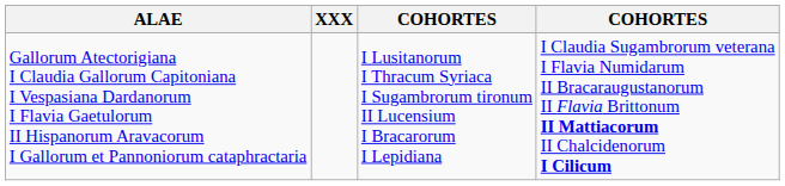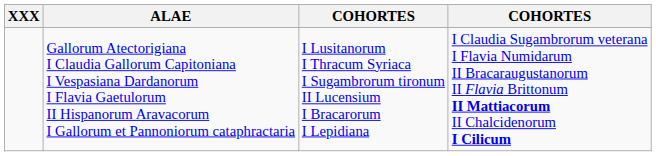columns swapped: ALAE <-> XXX
